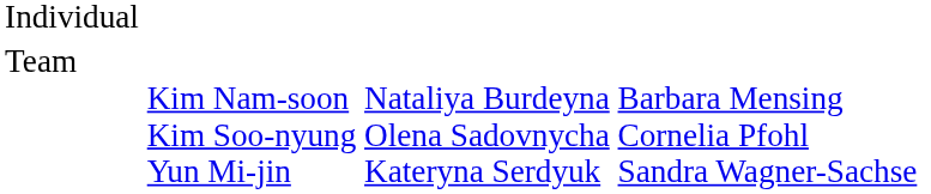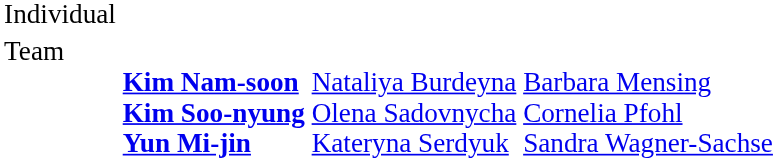Team | column 2: normal -> bold
